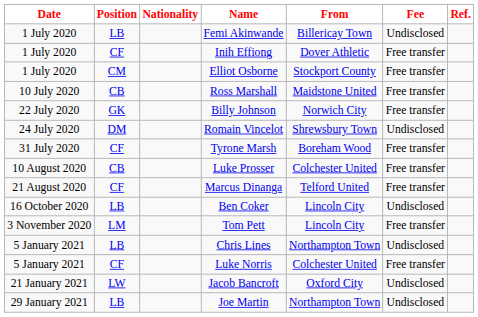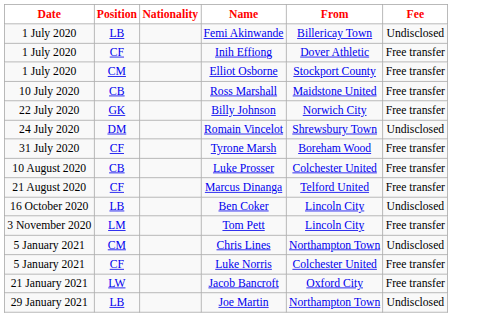- column: Ref.
Chris Lines | Position: LB -> CM
Jacob Bancroft | Fee: Undisclosed -> Free transfer
